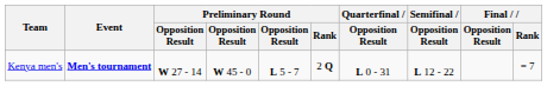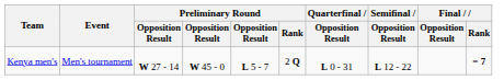Kenya men's | Event: bold -> normal
Kenya men's | Final / Rank: normal -> bold
